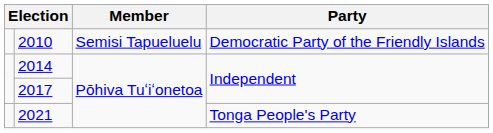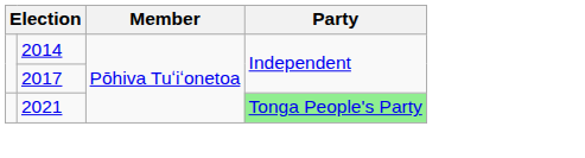- row: 2010 | Semisi Tapueluelu | Democratic Party of the Friendly Islands
2021 | Party: no background -> lightgreen background
